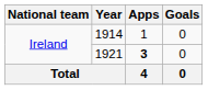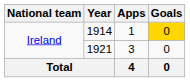1914 | Goals: no background -> gold background
1921 | Apps: bold -> normal
